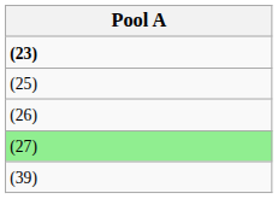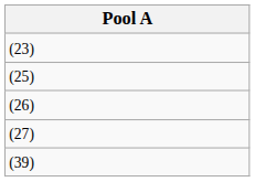row 2 | column 1: bold -> normal
row 5 | column 1: lightgreen background -> no background
